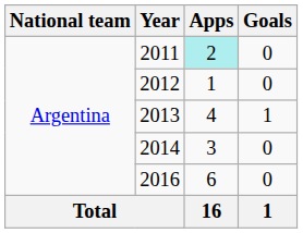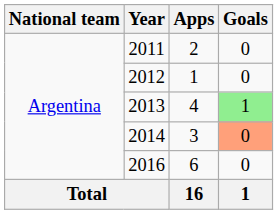2011 | Apps: paleturquoise background -> no background
2013 | Goals: no background -> lightgreen background
2014 | Goals: no background -> lightsalmon background
